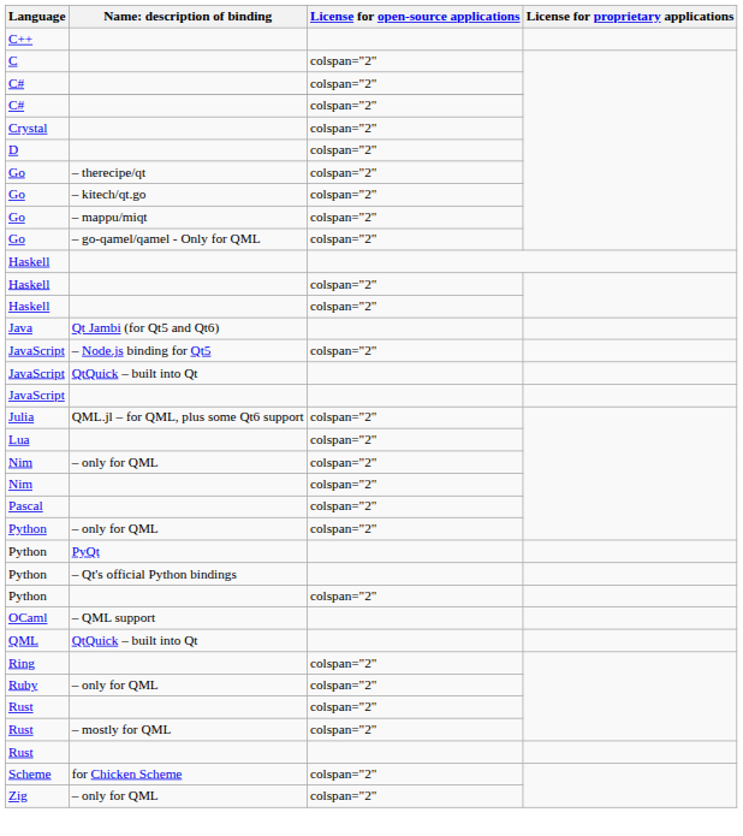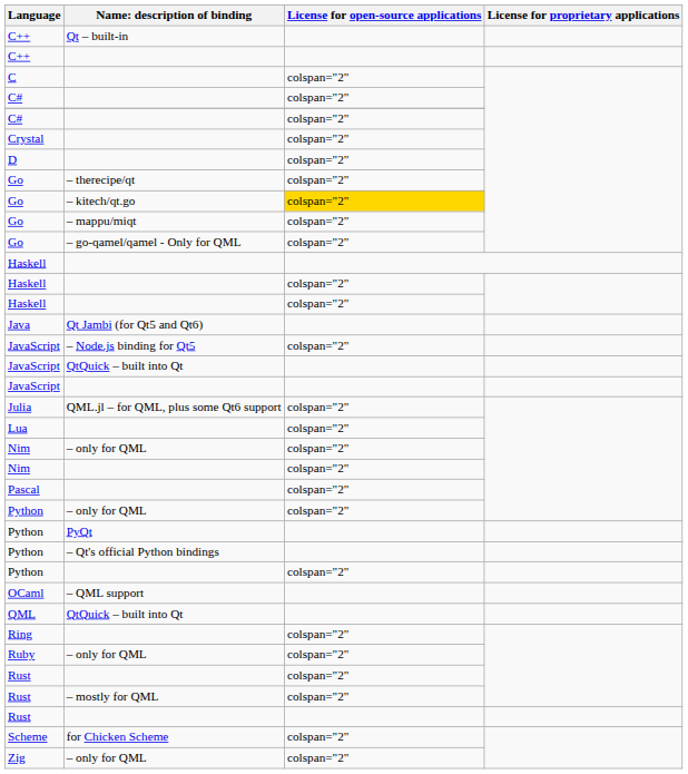+ row: C++ | Qt – built-in
Go / – kitech/qt.go | License for open-source applications: no background -> gold background
